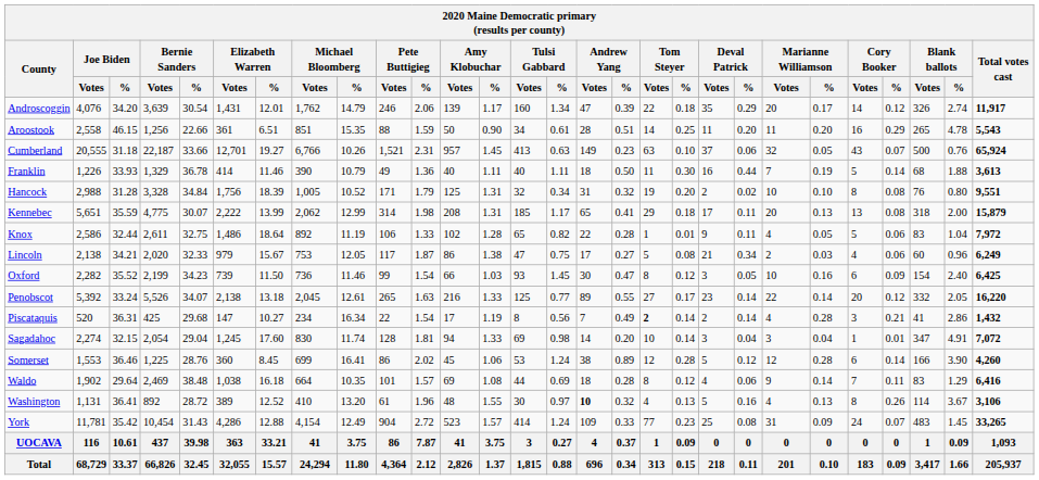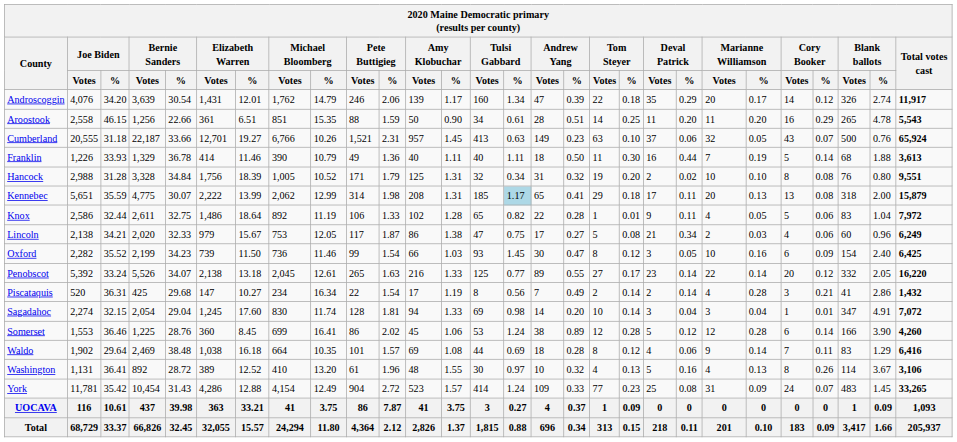Kennebec | Tulsi Gabbard / %: no background -> lightblue background
Piscataquis | Tom Steyer / Votes: bold -> normal
Washington | Andrew Yang / Votes: bold -> normal
